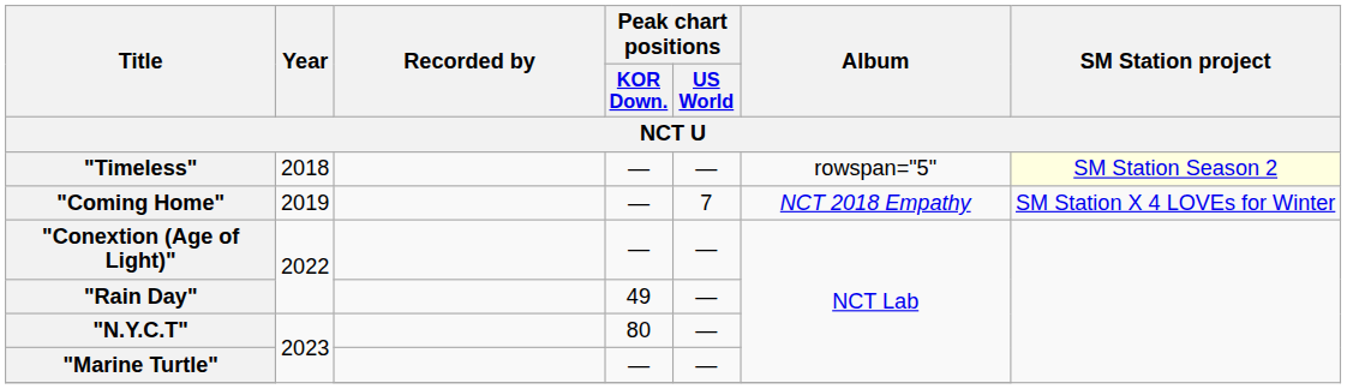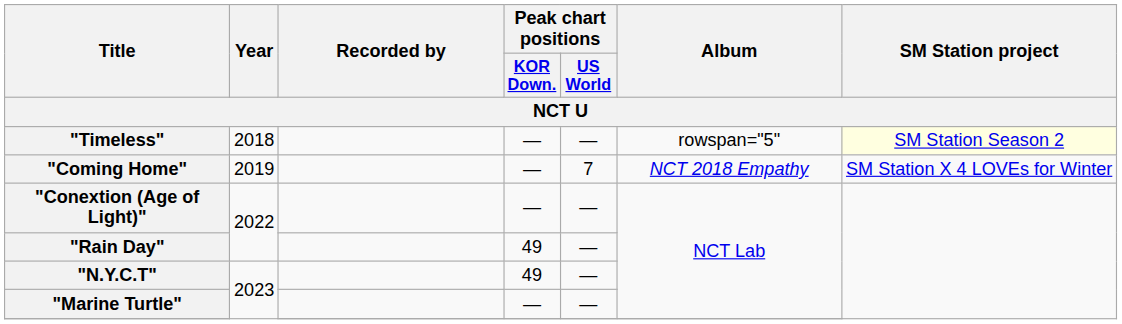"N.Y.C.T" | Peak chart positions / KOR Down.: 80 -> 49
